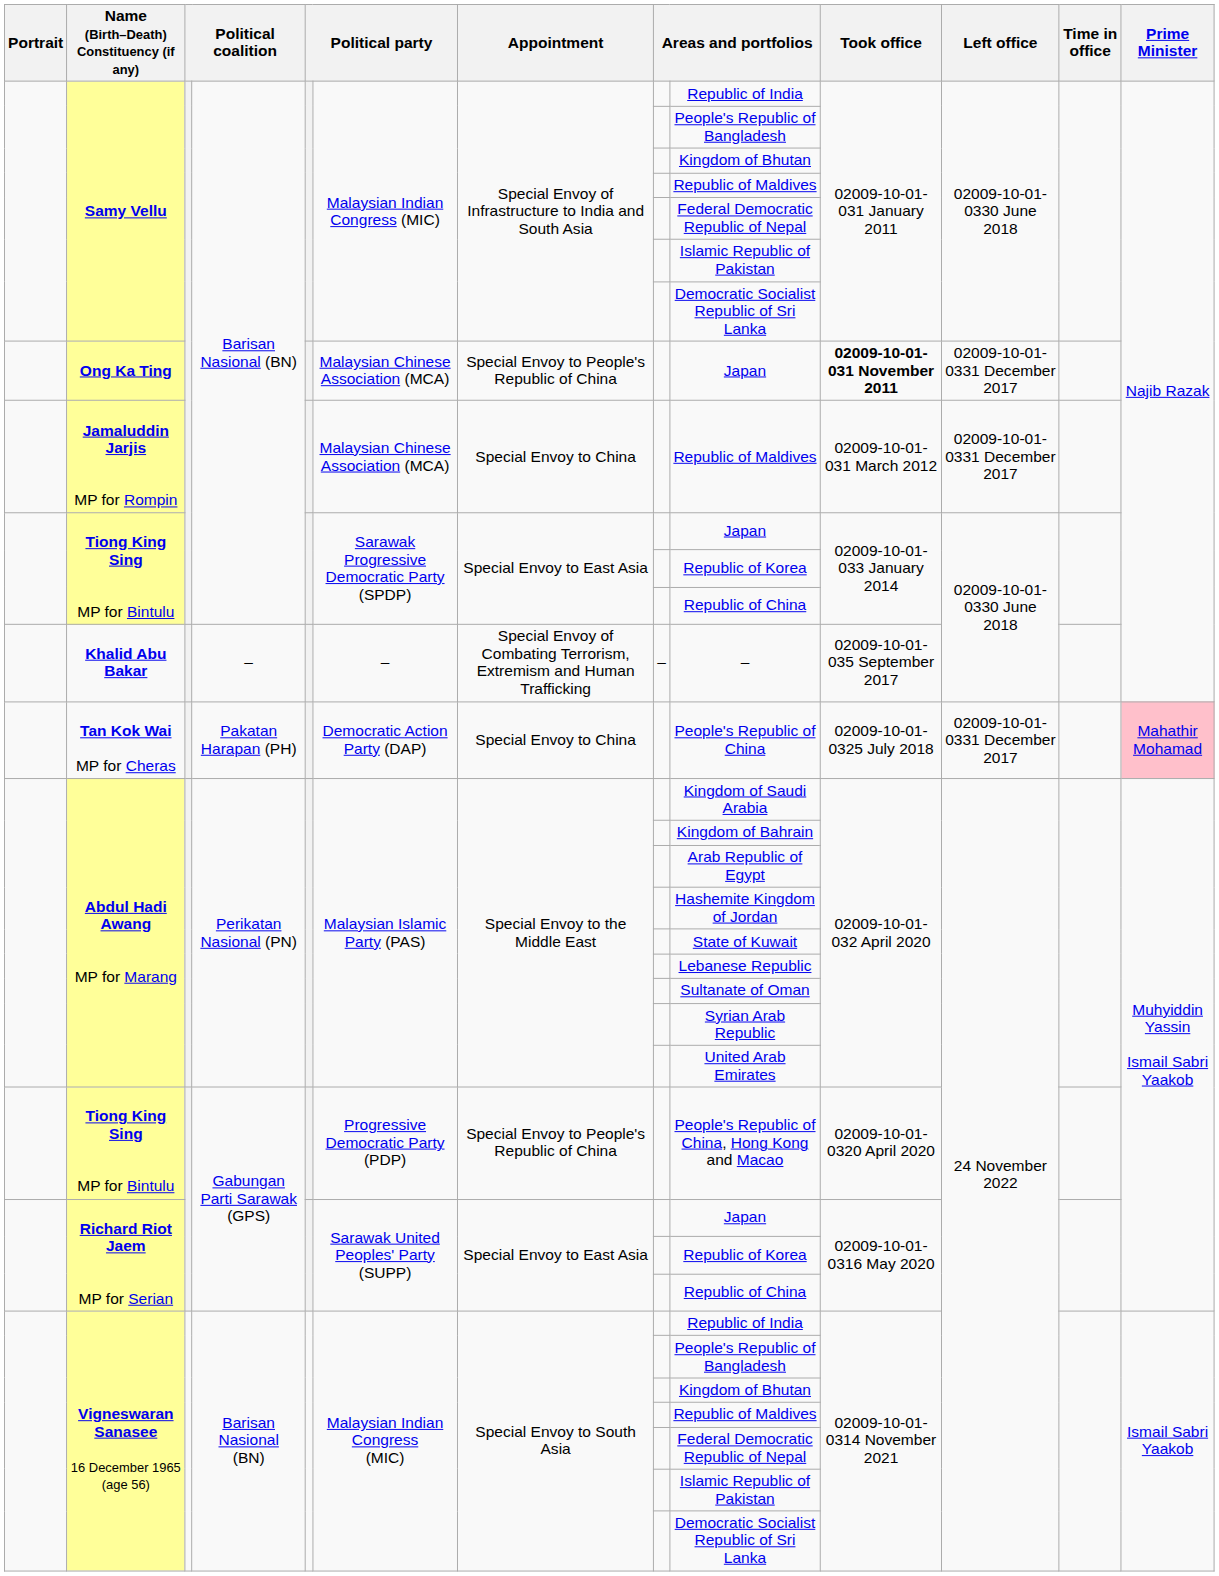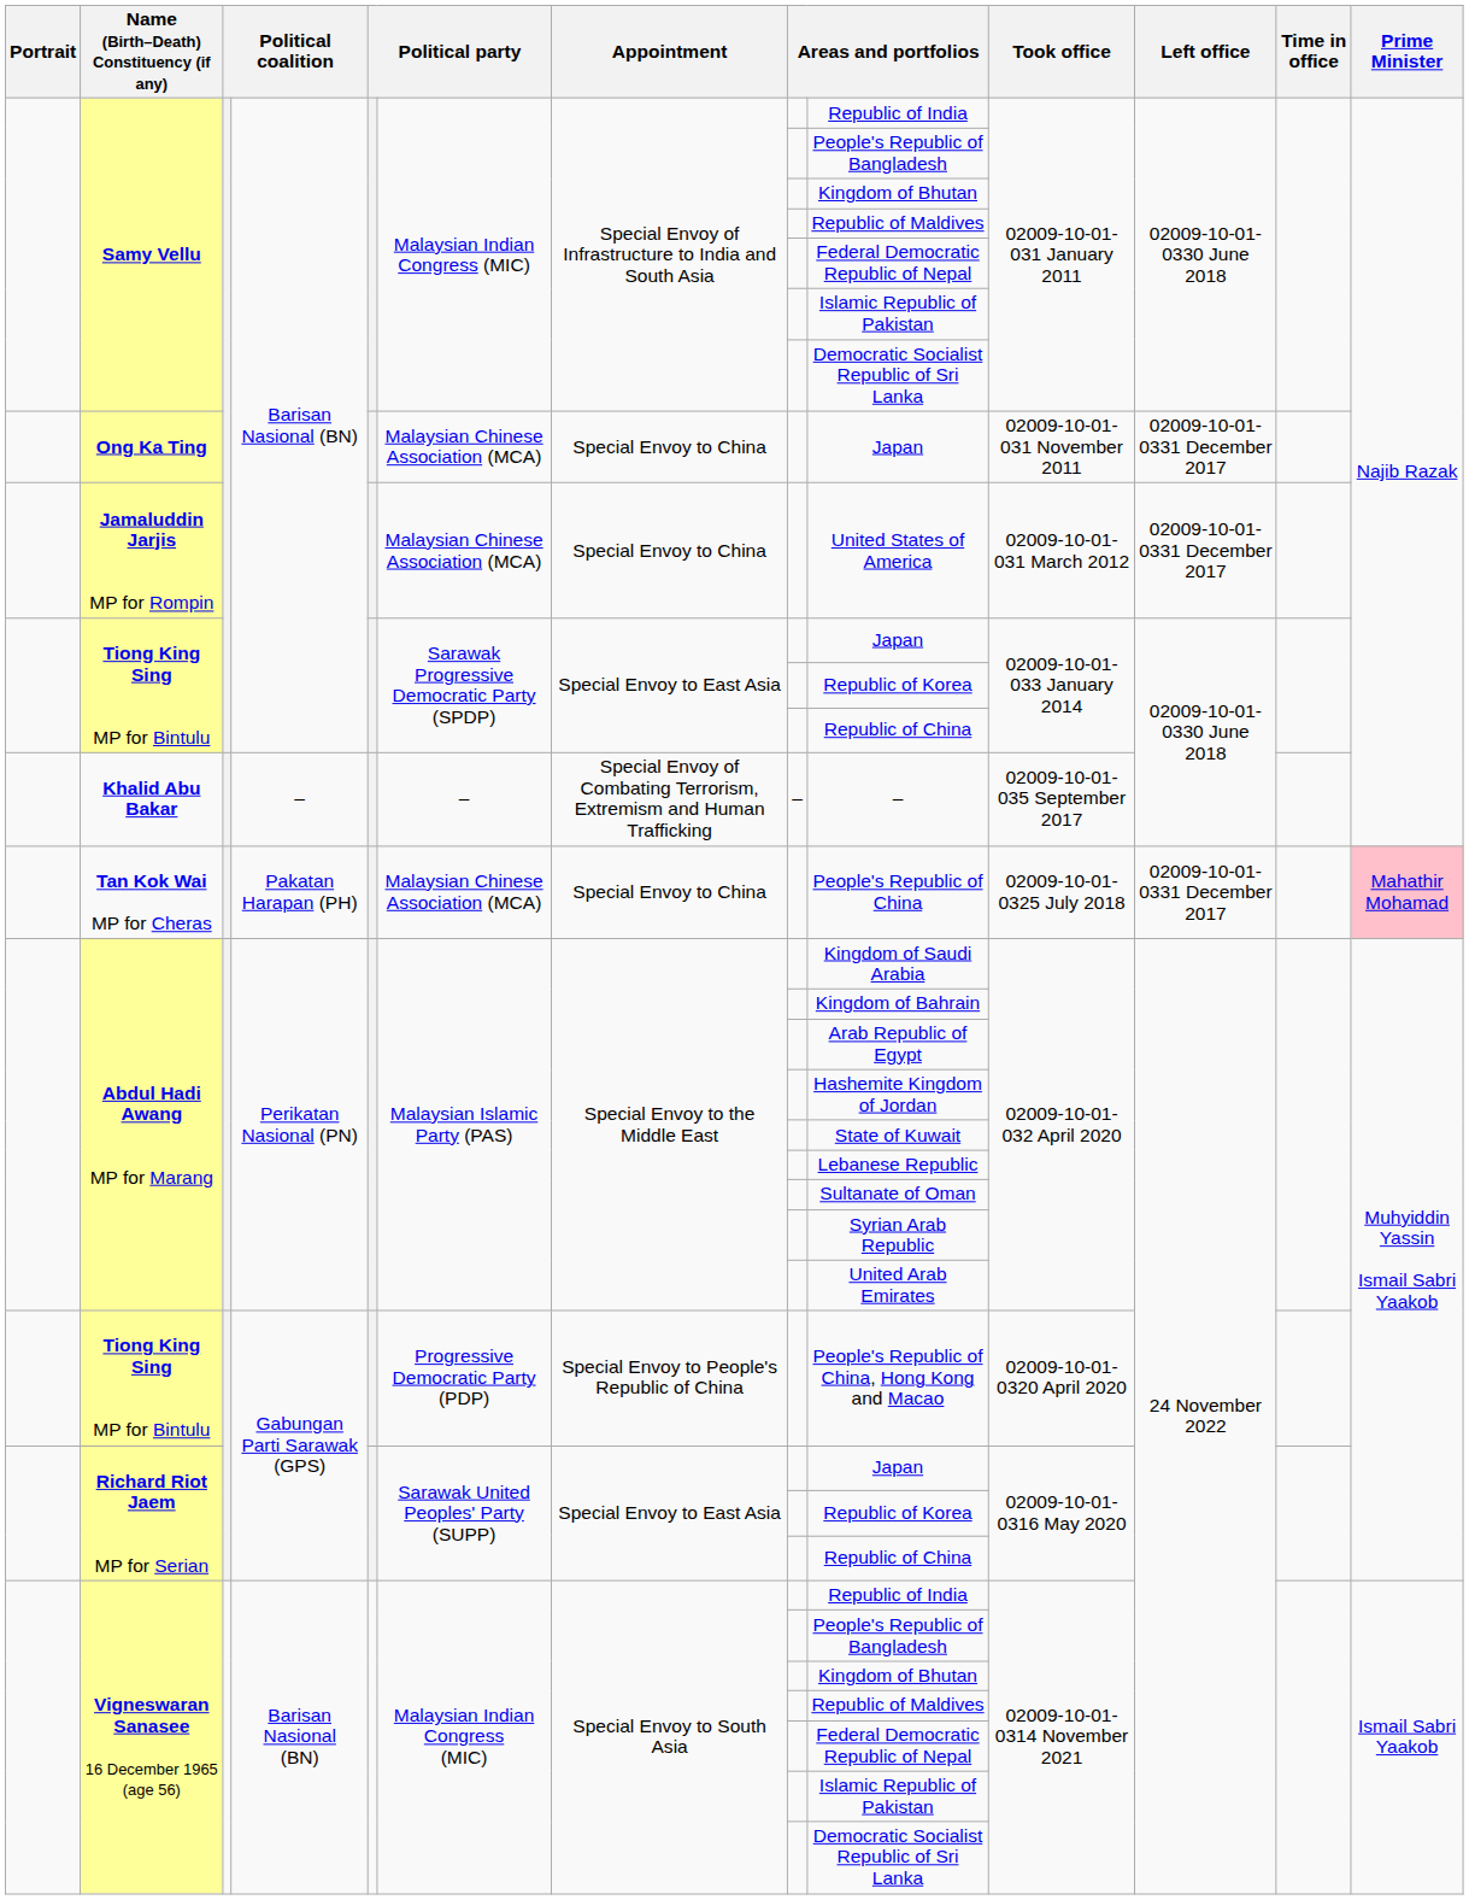Ong Ka Ting | Appointment: Special Envoy to People's Republic of China -> Special Envoy to China
Ong Ka Ting | Took office: bold -> normal
Jamaluddin Jarjis MP for Rompin | column 9: Republic of Maldives -> United States of America
Tan Kok Wai MP for Cheras | column 6: Democratic Action Party (DAP) -> Malaysian Chinese Association (MCA)
